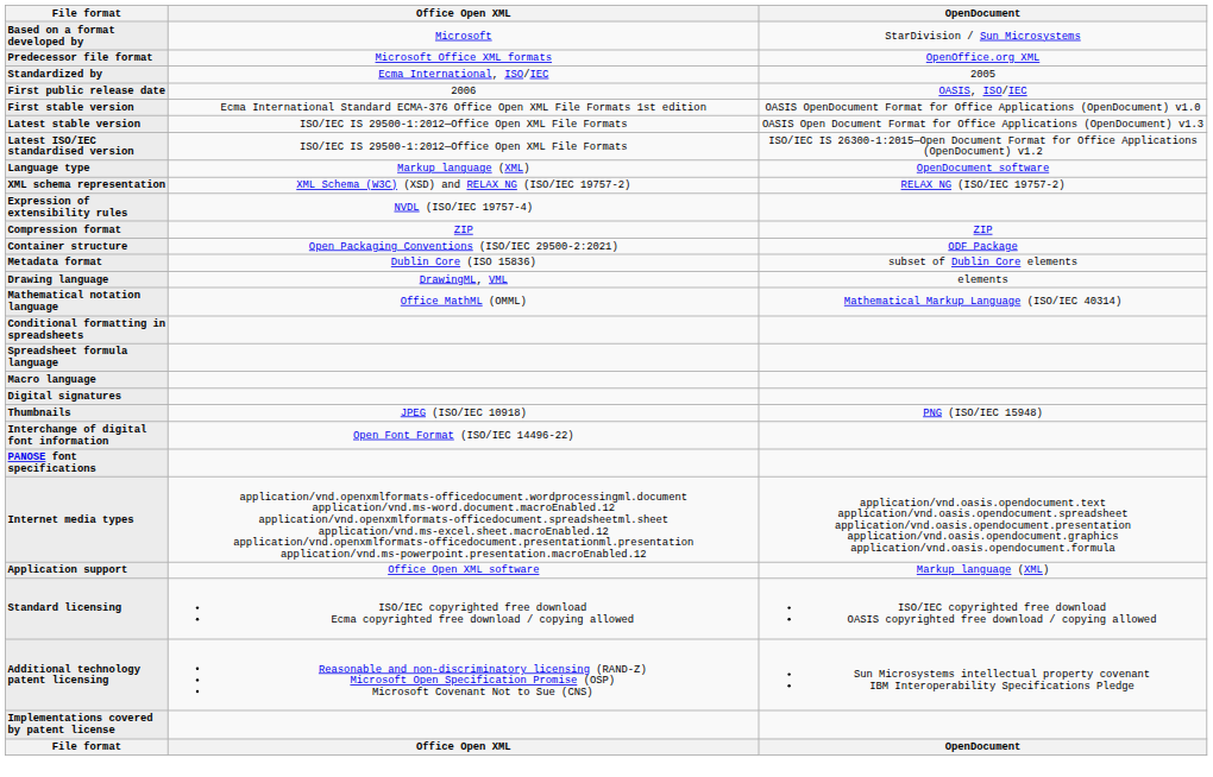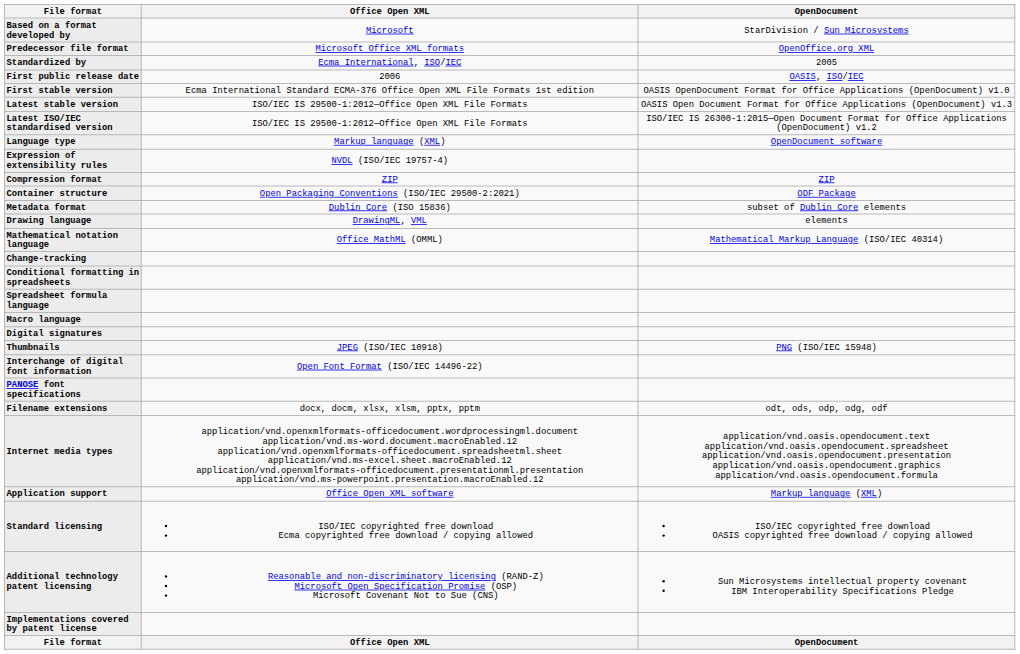- row: XML schema representation | XML Schema (W3C) (XSD) and RELAX NG (ISO/IEC 19757-2) | RELAX NG (ISO/IEC 19757-2)
+ row: Change-tracking
+ row: Filename extensions | docx, docm, xlsx, xlsm, pptx, pptm | odt, ods, odp, odg, odf
